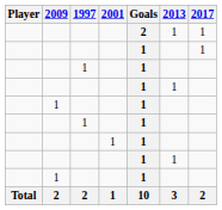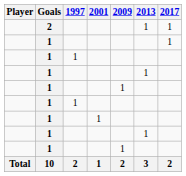columns swapped: Goals <-> 2009
